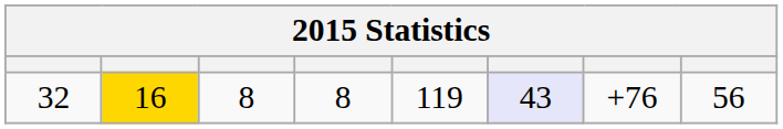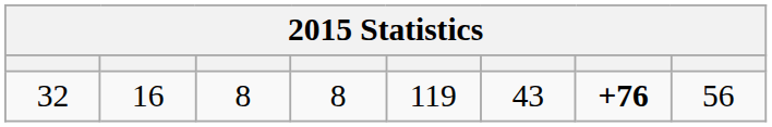32 | column 2: gold background -> no background
32 | column 6: lavender background -> no background
32 | column 7: normal -> bold
